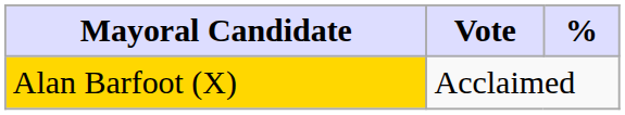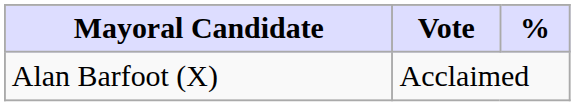Alan Barfoot (X) | Mayoral Candidate: gold background -> no background
